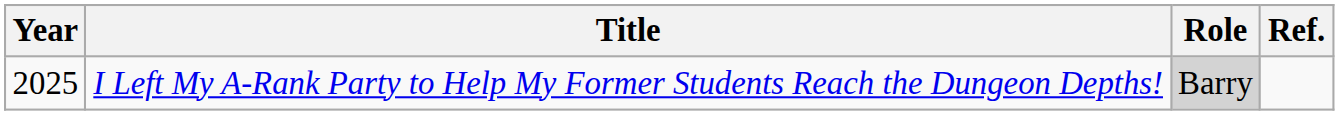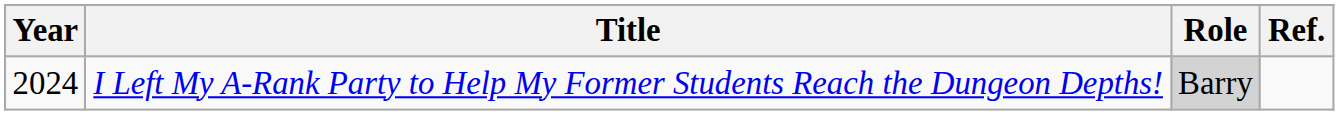row 2 | Year: 2025 -> 2024
